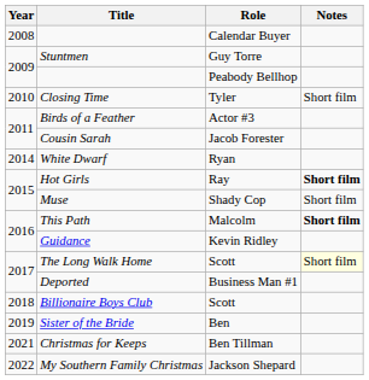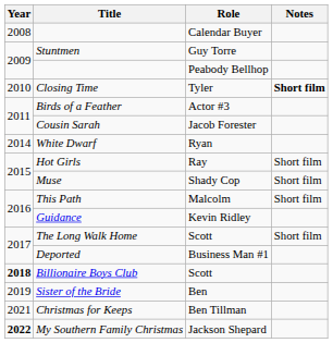Closing Time | Notes: normal -> bold
Hot Girls | Notes: bold -> normal
This Path | Notes: bold -> normal
The Long Walk Home | Notes: lightyellow background -> no background
Billionaire Boys Club | Year: normal -> bold
My Southern Family Christmas | Year: normal -> bold
